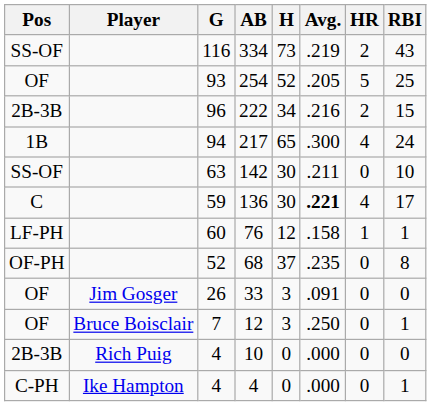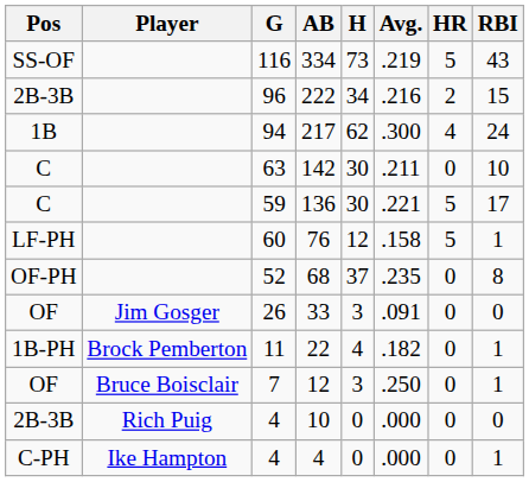334 | HR: 2 -> 5
- row: OF | 93 | 254 | 52 | .205 | 5 | 25
217 | H: 65 -> 62
142 | Pos: SS-OF -> C
136 | Avg.: bold -> normal
136 | HR: 4 -> 5
76 | HR: 1 -> 5
+ row: 1B-PH | Brock Pemberton | 11 | 22 | 4 | .182 | 0 | 1
